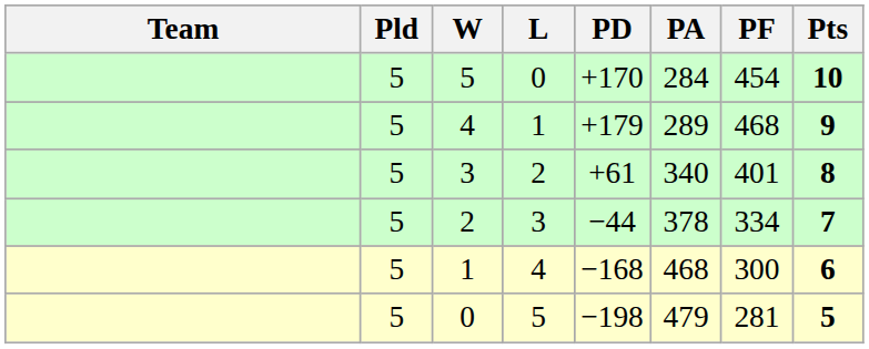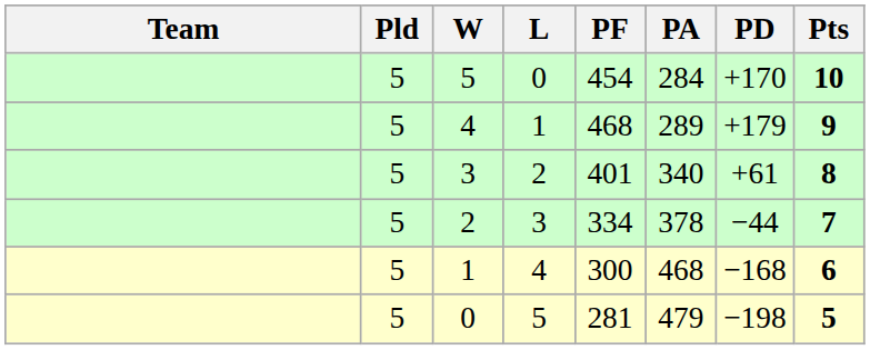columns swapped: PF <-> PD
